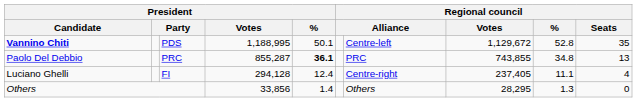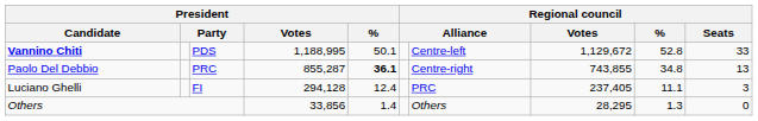Vannino Chiti | Regional council / Seats: 35 -> 33
Paolo Del Debbio | column 7: PRC -> Centre-right
Luciano Ghelli | column 7: Centre-right -> PRC
Luciano Ghelli | Regional council / Seats: 4 -> 3
